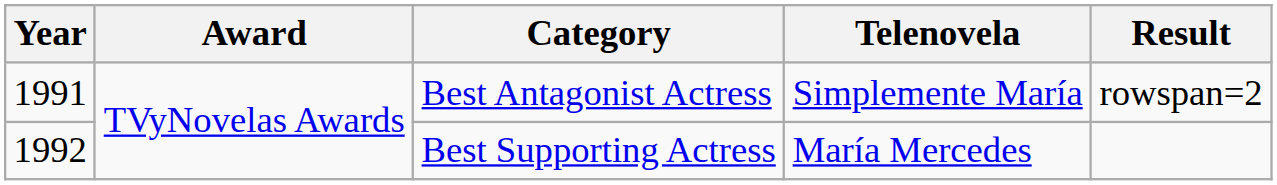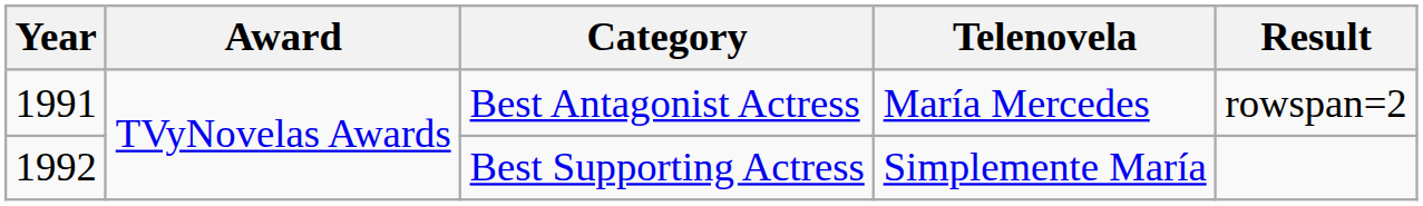Best Antagonist Actress | Telenovela: Simplemente María -> María Mercedes
Best Supporting Actress | Telenovela: María Mercedes -> Simplemente María
